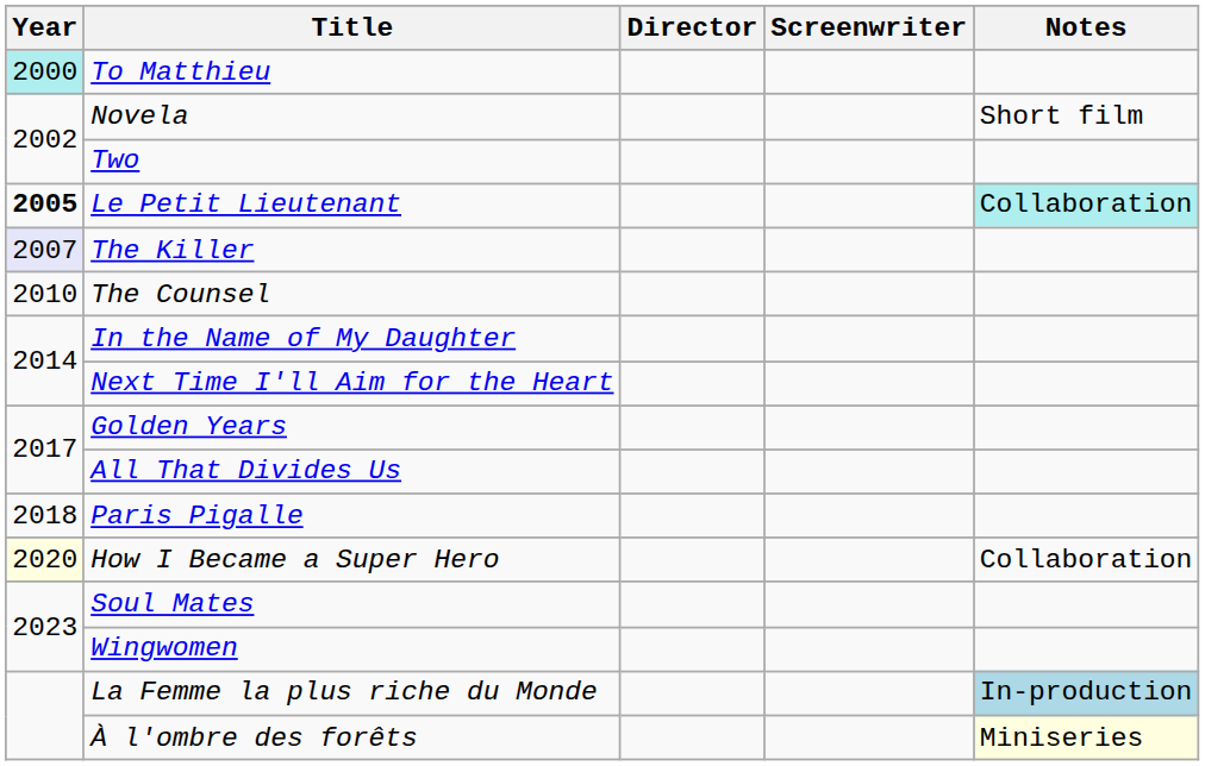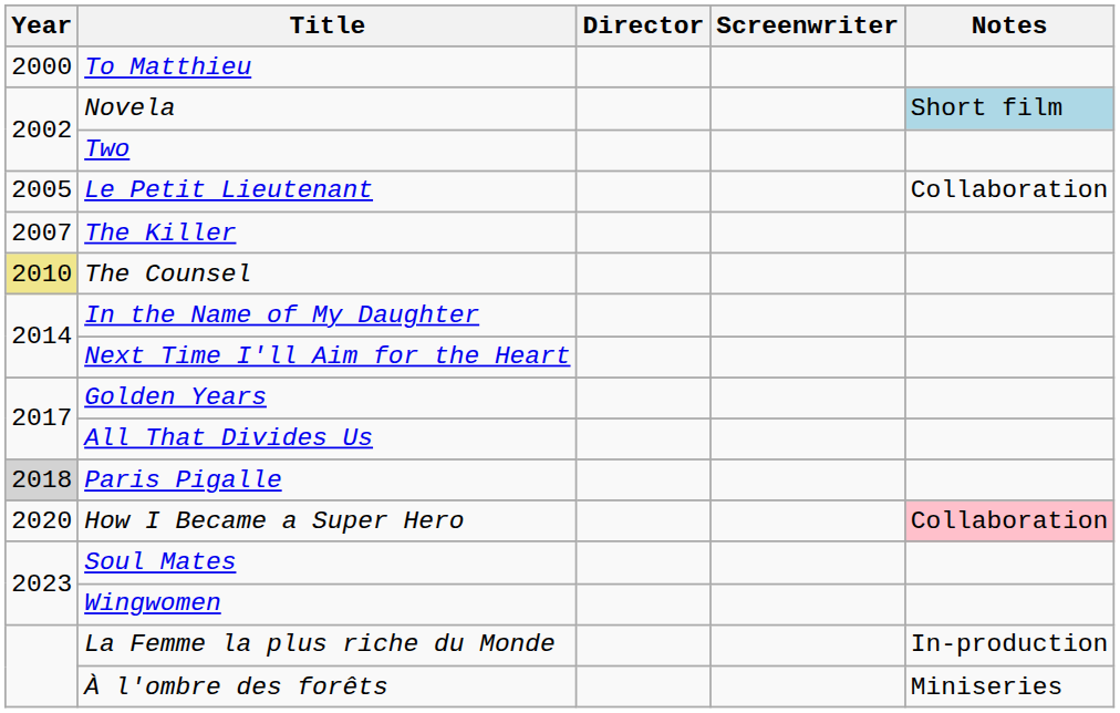To Matthieu | Year: paleturquoise background -> no background
Novela | Notes: no background -> lightblue background
Le Petit Lieutenant | Year: bold -> normal
Le Petit Lieutenant | Notes: paleturquoise background -> no background
The Killer | Year: lavender background -> no background
The Counsel | Year: no background -> khaki background
Paris Pigalle | Year: no background -> lightgrey background
How I Became a Super Hero | Year: lightyellow background -> no background
How I Became a Super Hero | Notes: no background -> pink background
La Femme la plus riche du Monde | Notes: lightblue background -> no background
À l'ombre des forêts | Notes: lightyellow background -> no background
